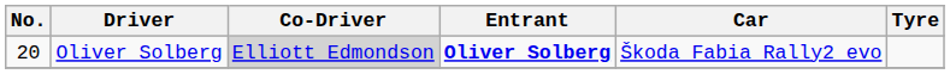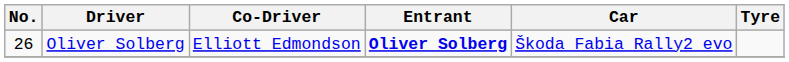row 2 | No.: 20 -> 26
row 2 | Co-Driver: lightgrey background -> no background
